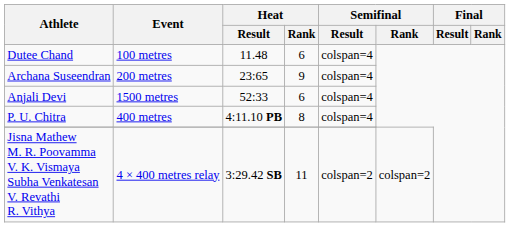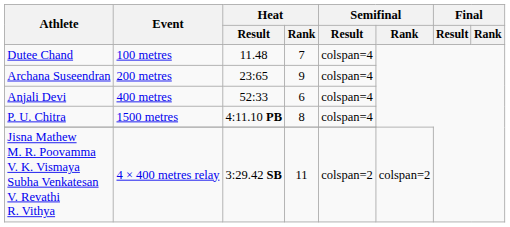Dutee Chand | Heat / Rank: 6 -> 7
Anjali Devi | Event: 1500 metres -> 400 metres
P. U. Chitra | Event: 400 metres -> 1500 metres
